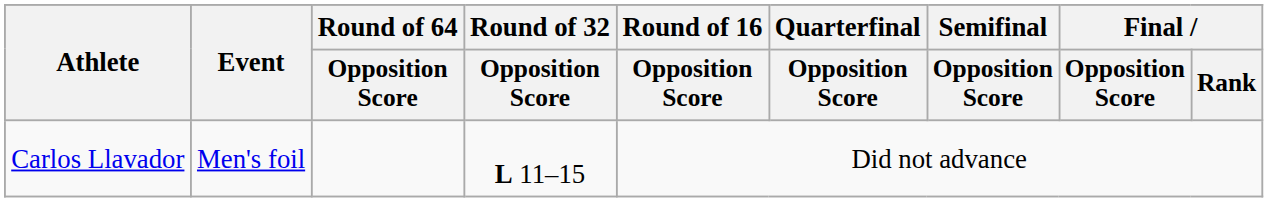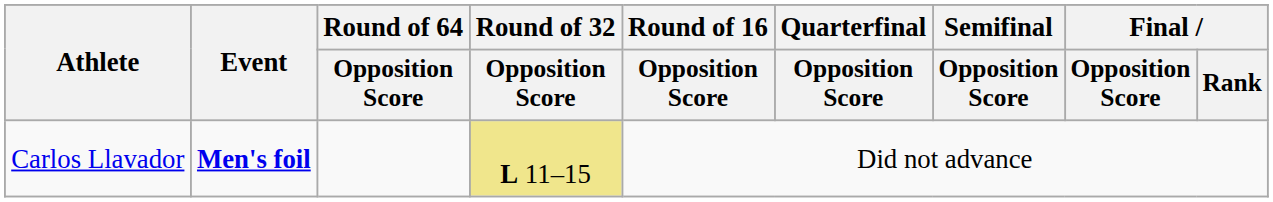Carlos Llavador | Event: normal -> bold
Carlos Llavador | Round of 32 / Opposition Score: no background -> khaki background
